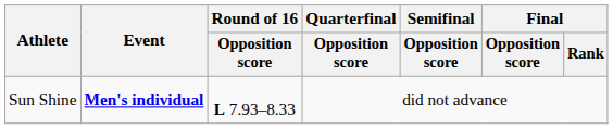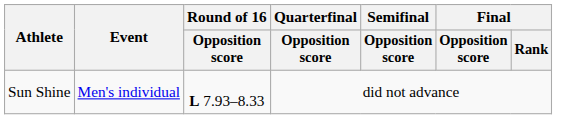Sun Shine | Event: bold -> normal
